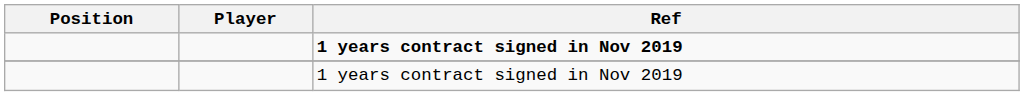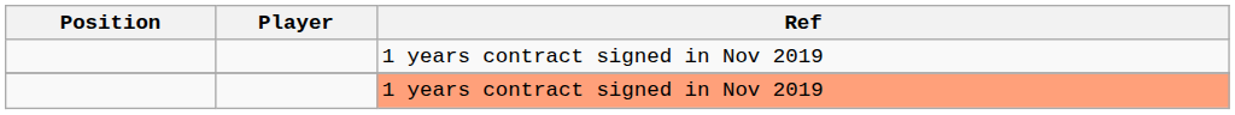row 2 | Ref: bold -> normal
row 3 | Ref: no background -> lightsalmon background
